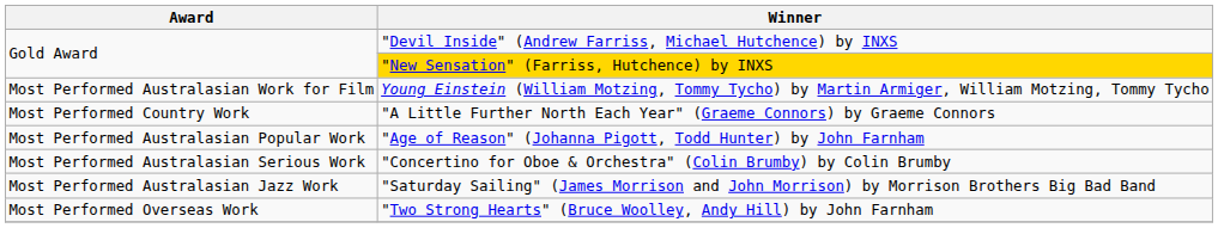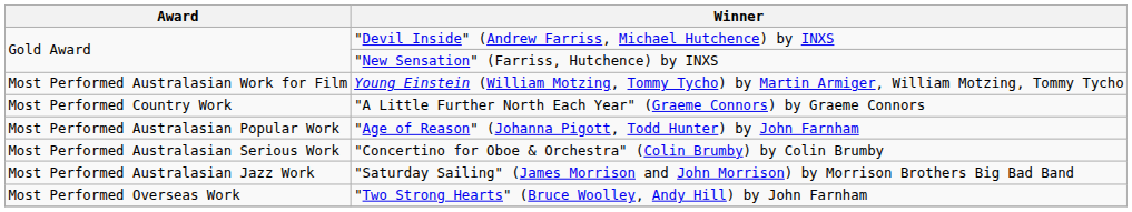"New Sensation" (Farriss, Hutchence) by INXS | Winner: gold background -> no background
